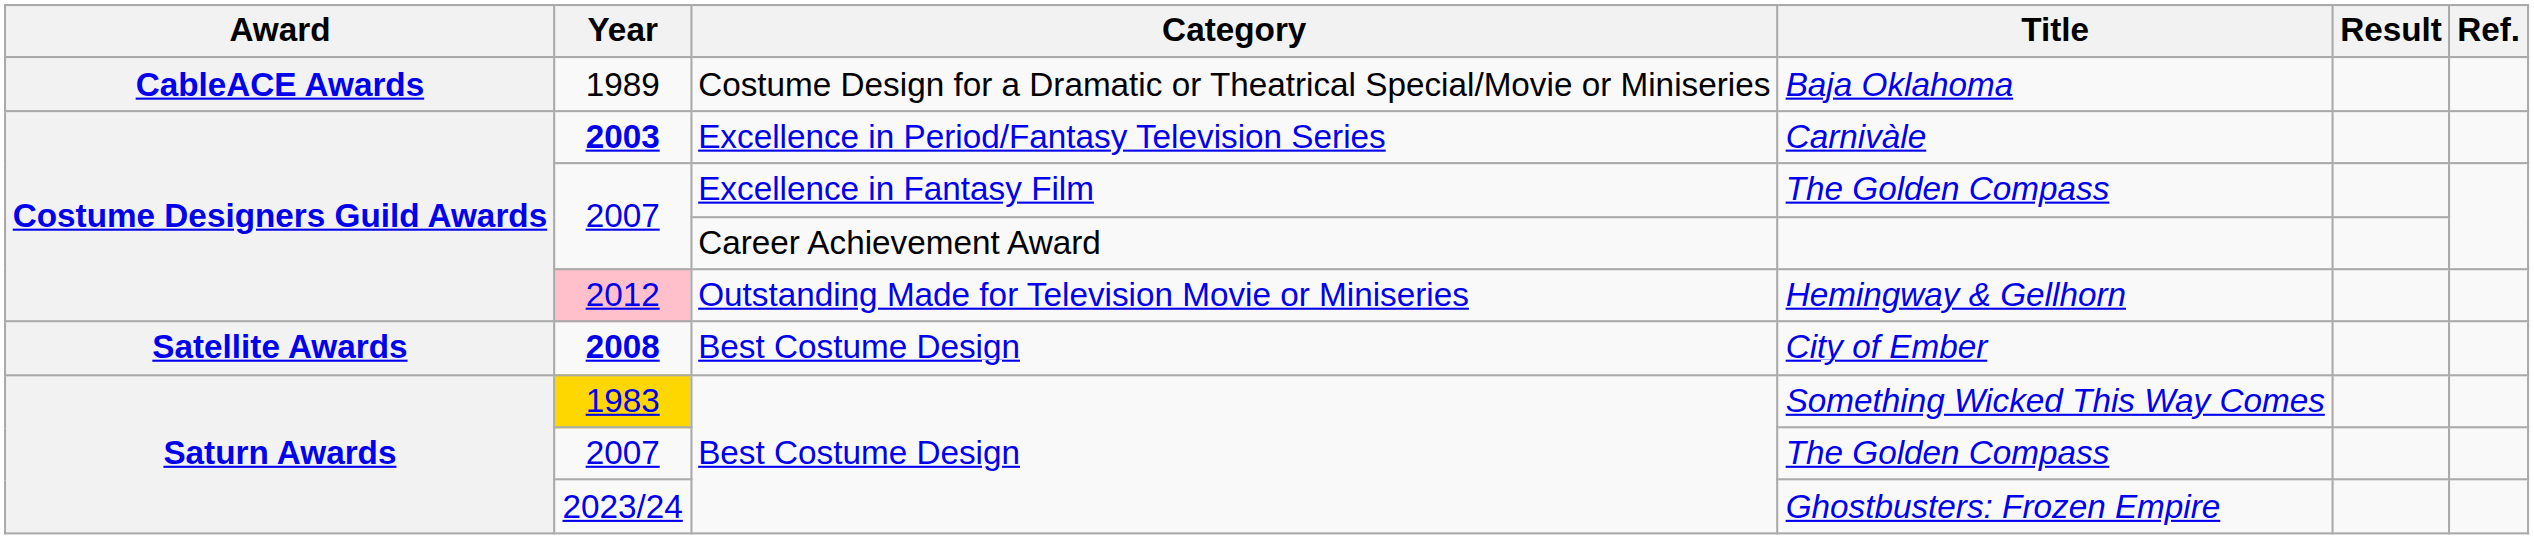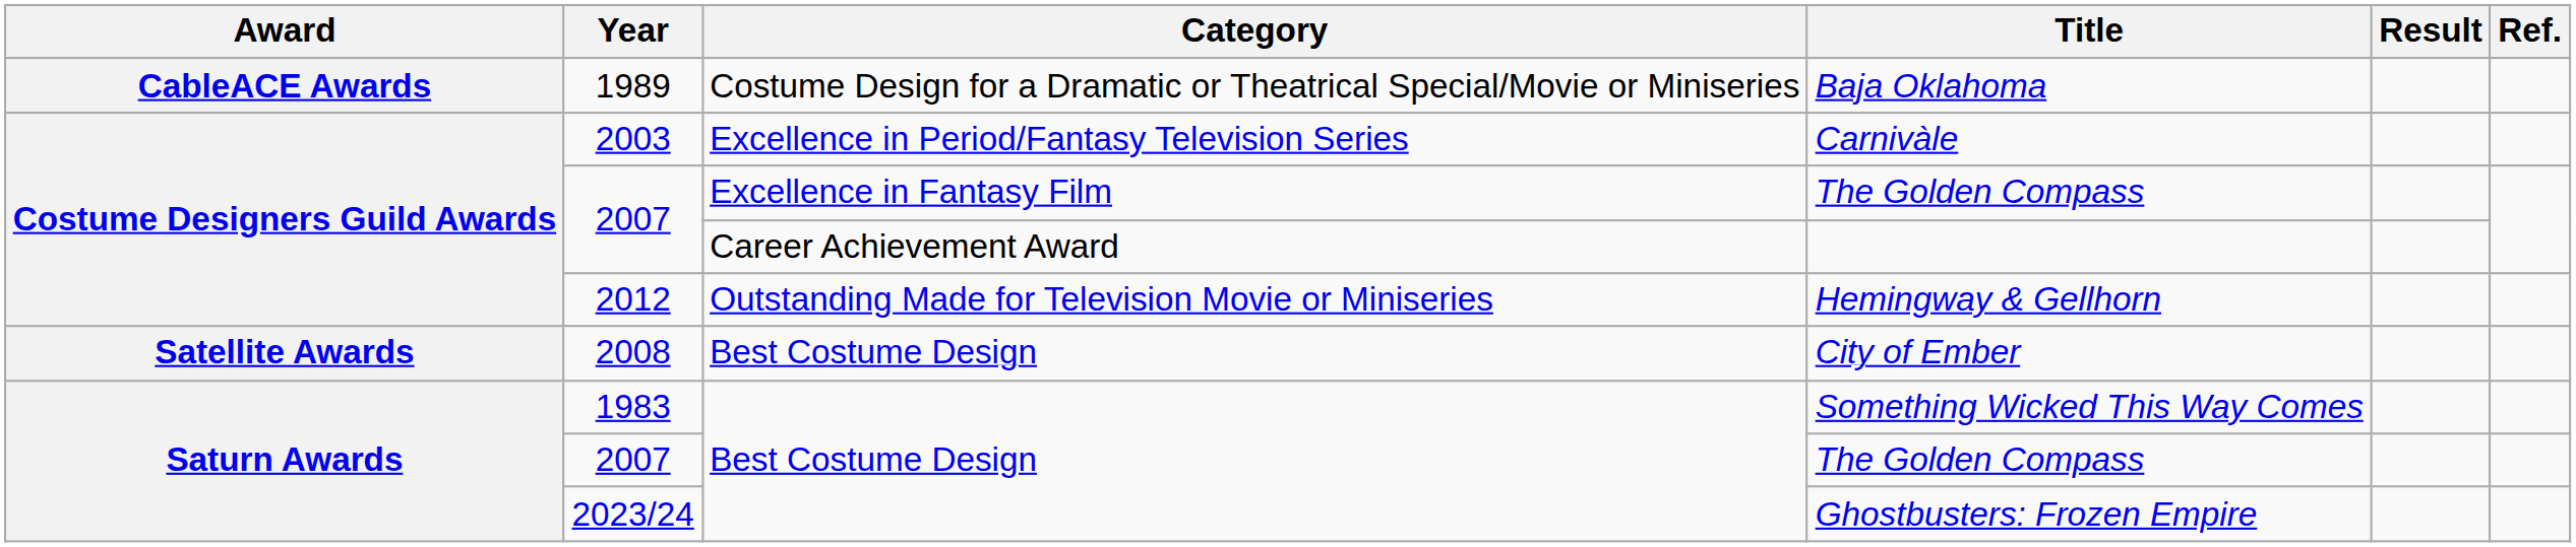Carnivàle | Year: bold -> normal
Hemingway & Gellhorn | Year: pink background -> no background
City of Ember | Year: bold -> normal
Something Wicked This Way Comes | Year: gold background -> no background
